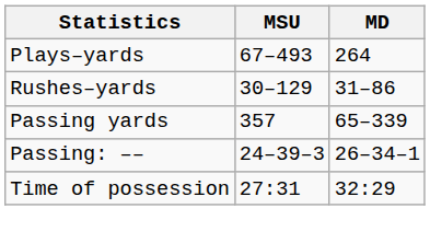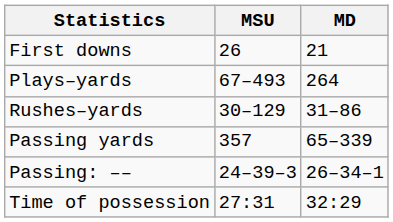+ row: First downs | 26 | 21
